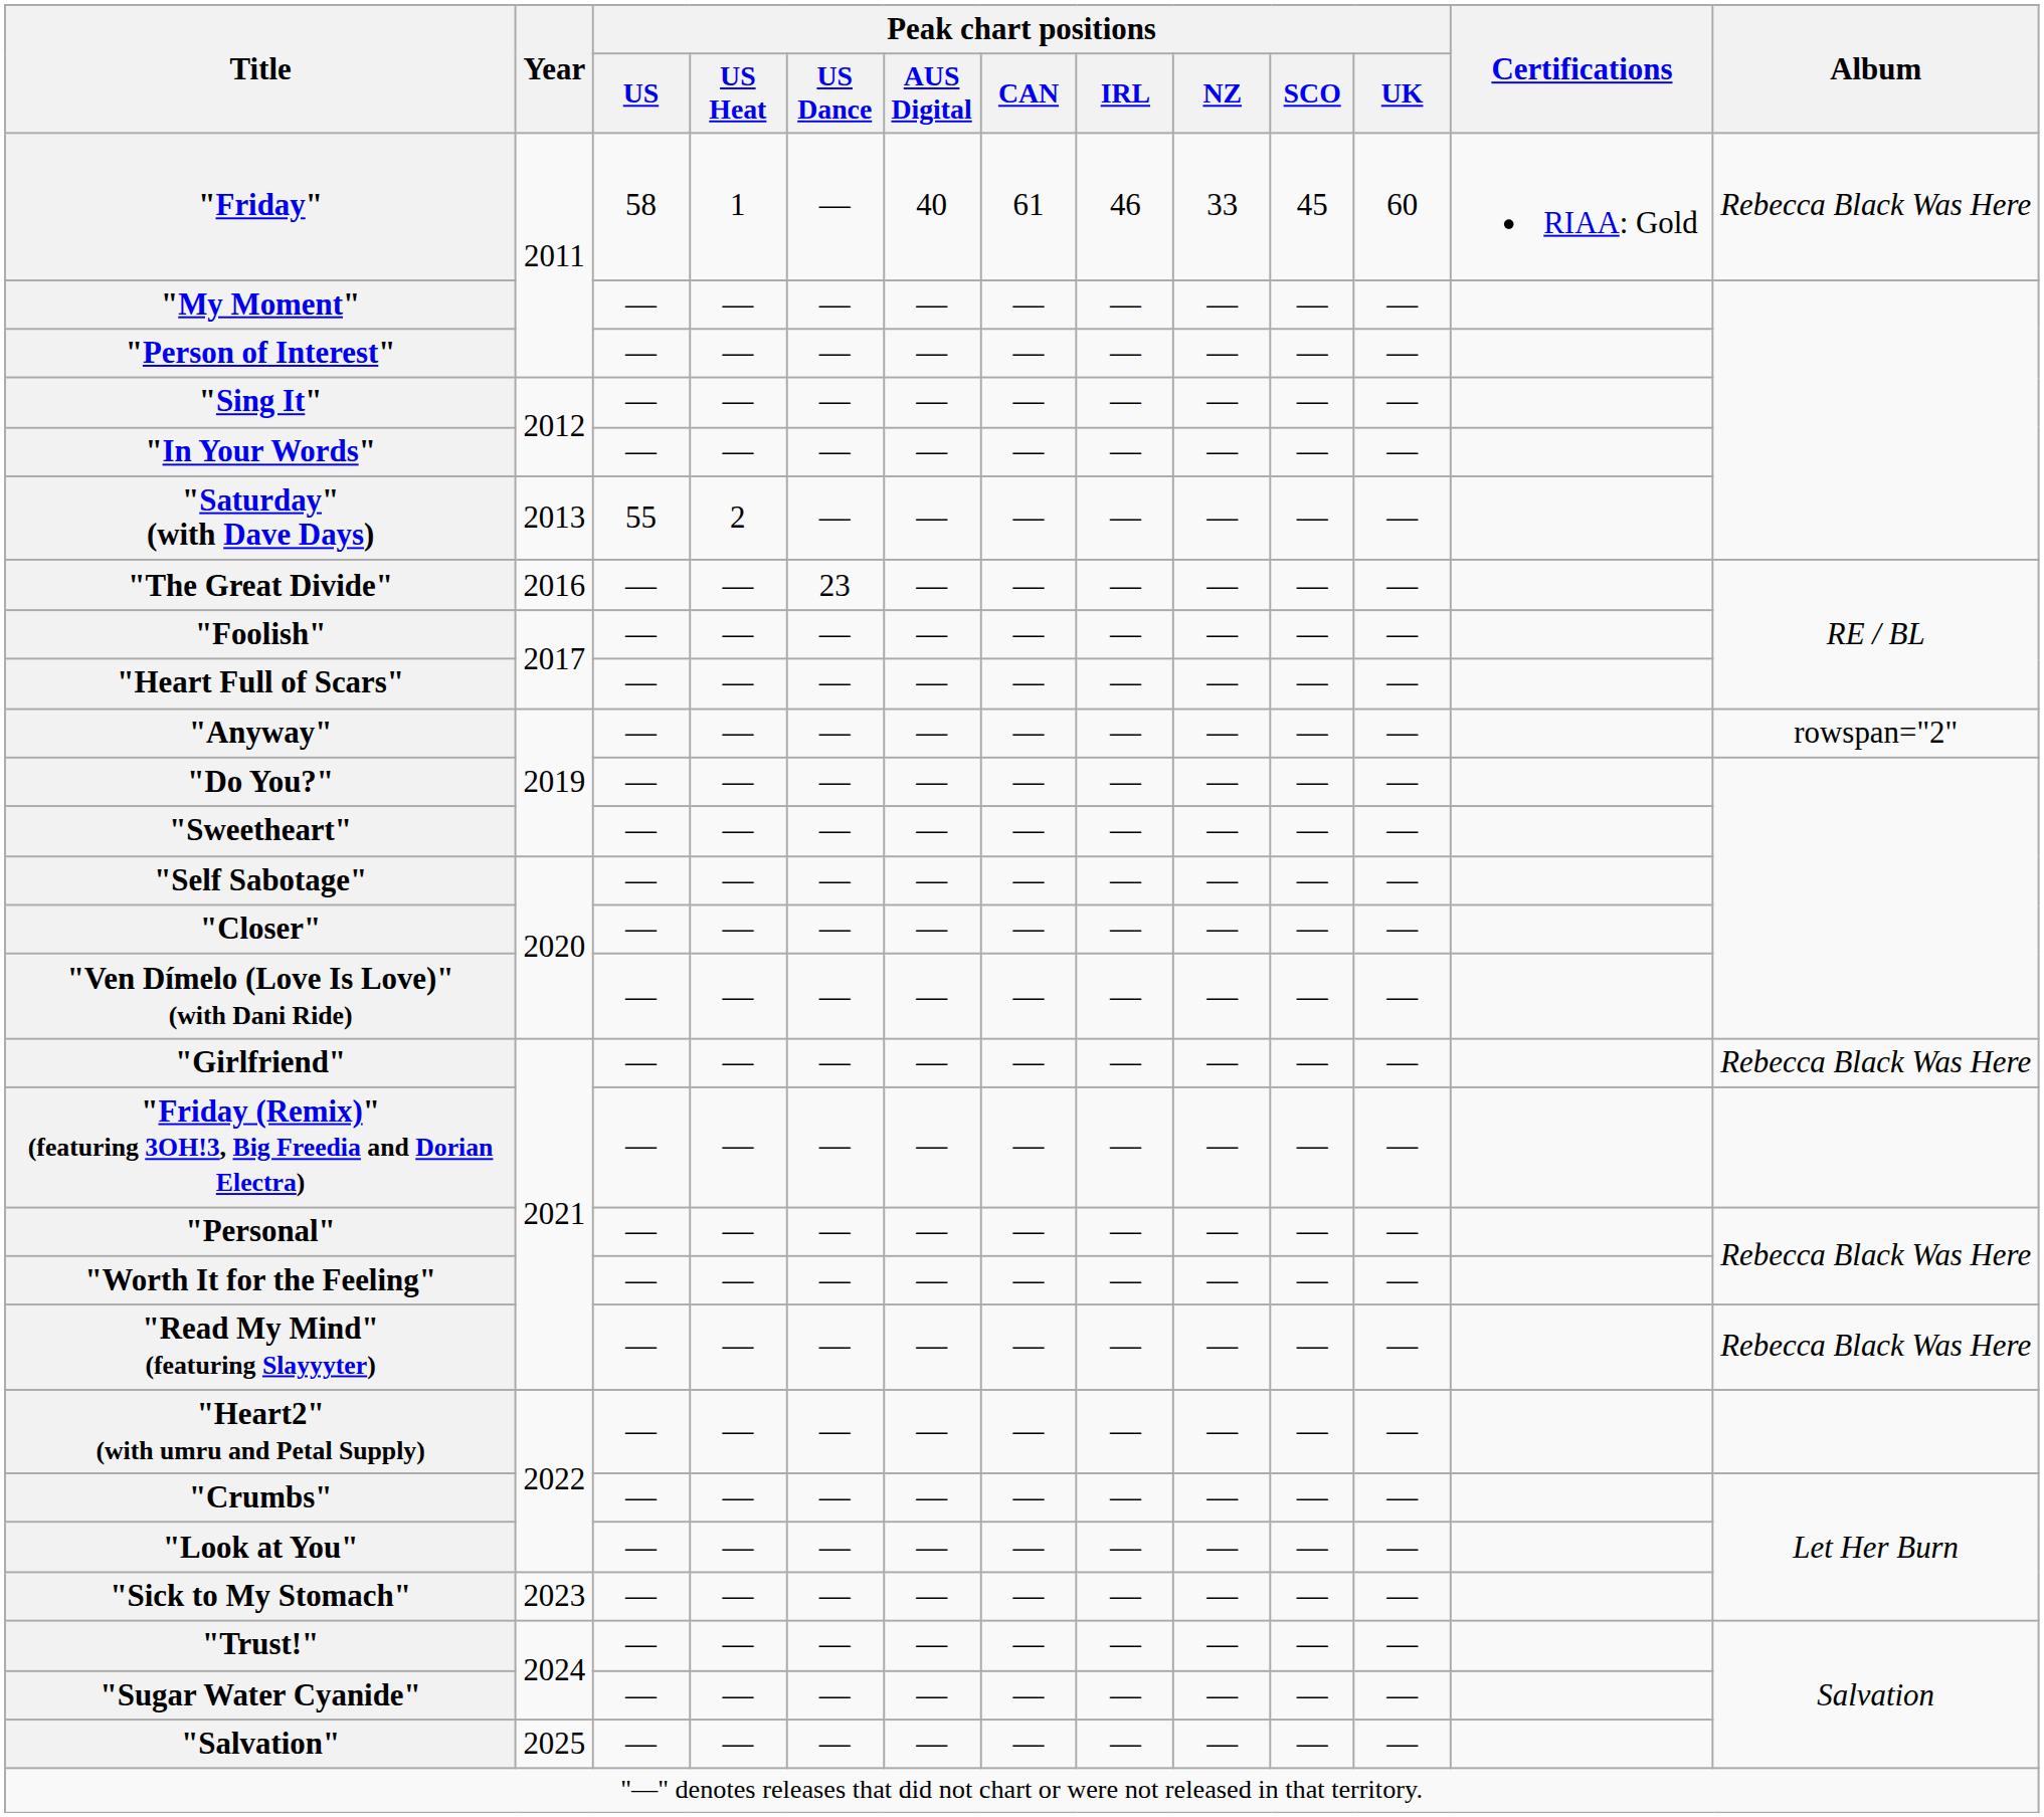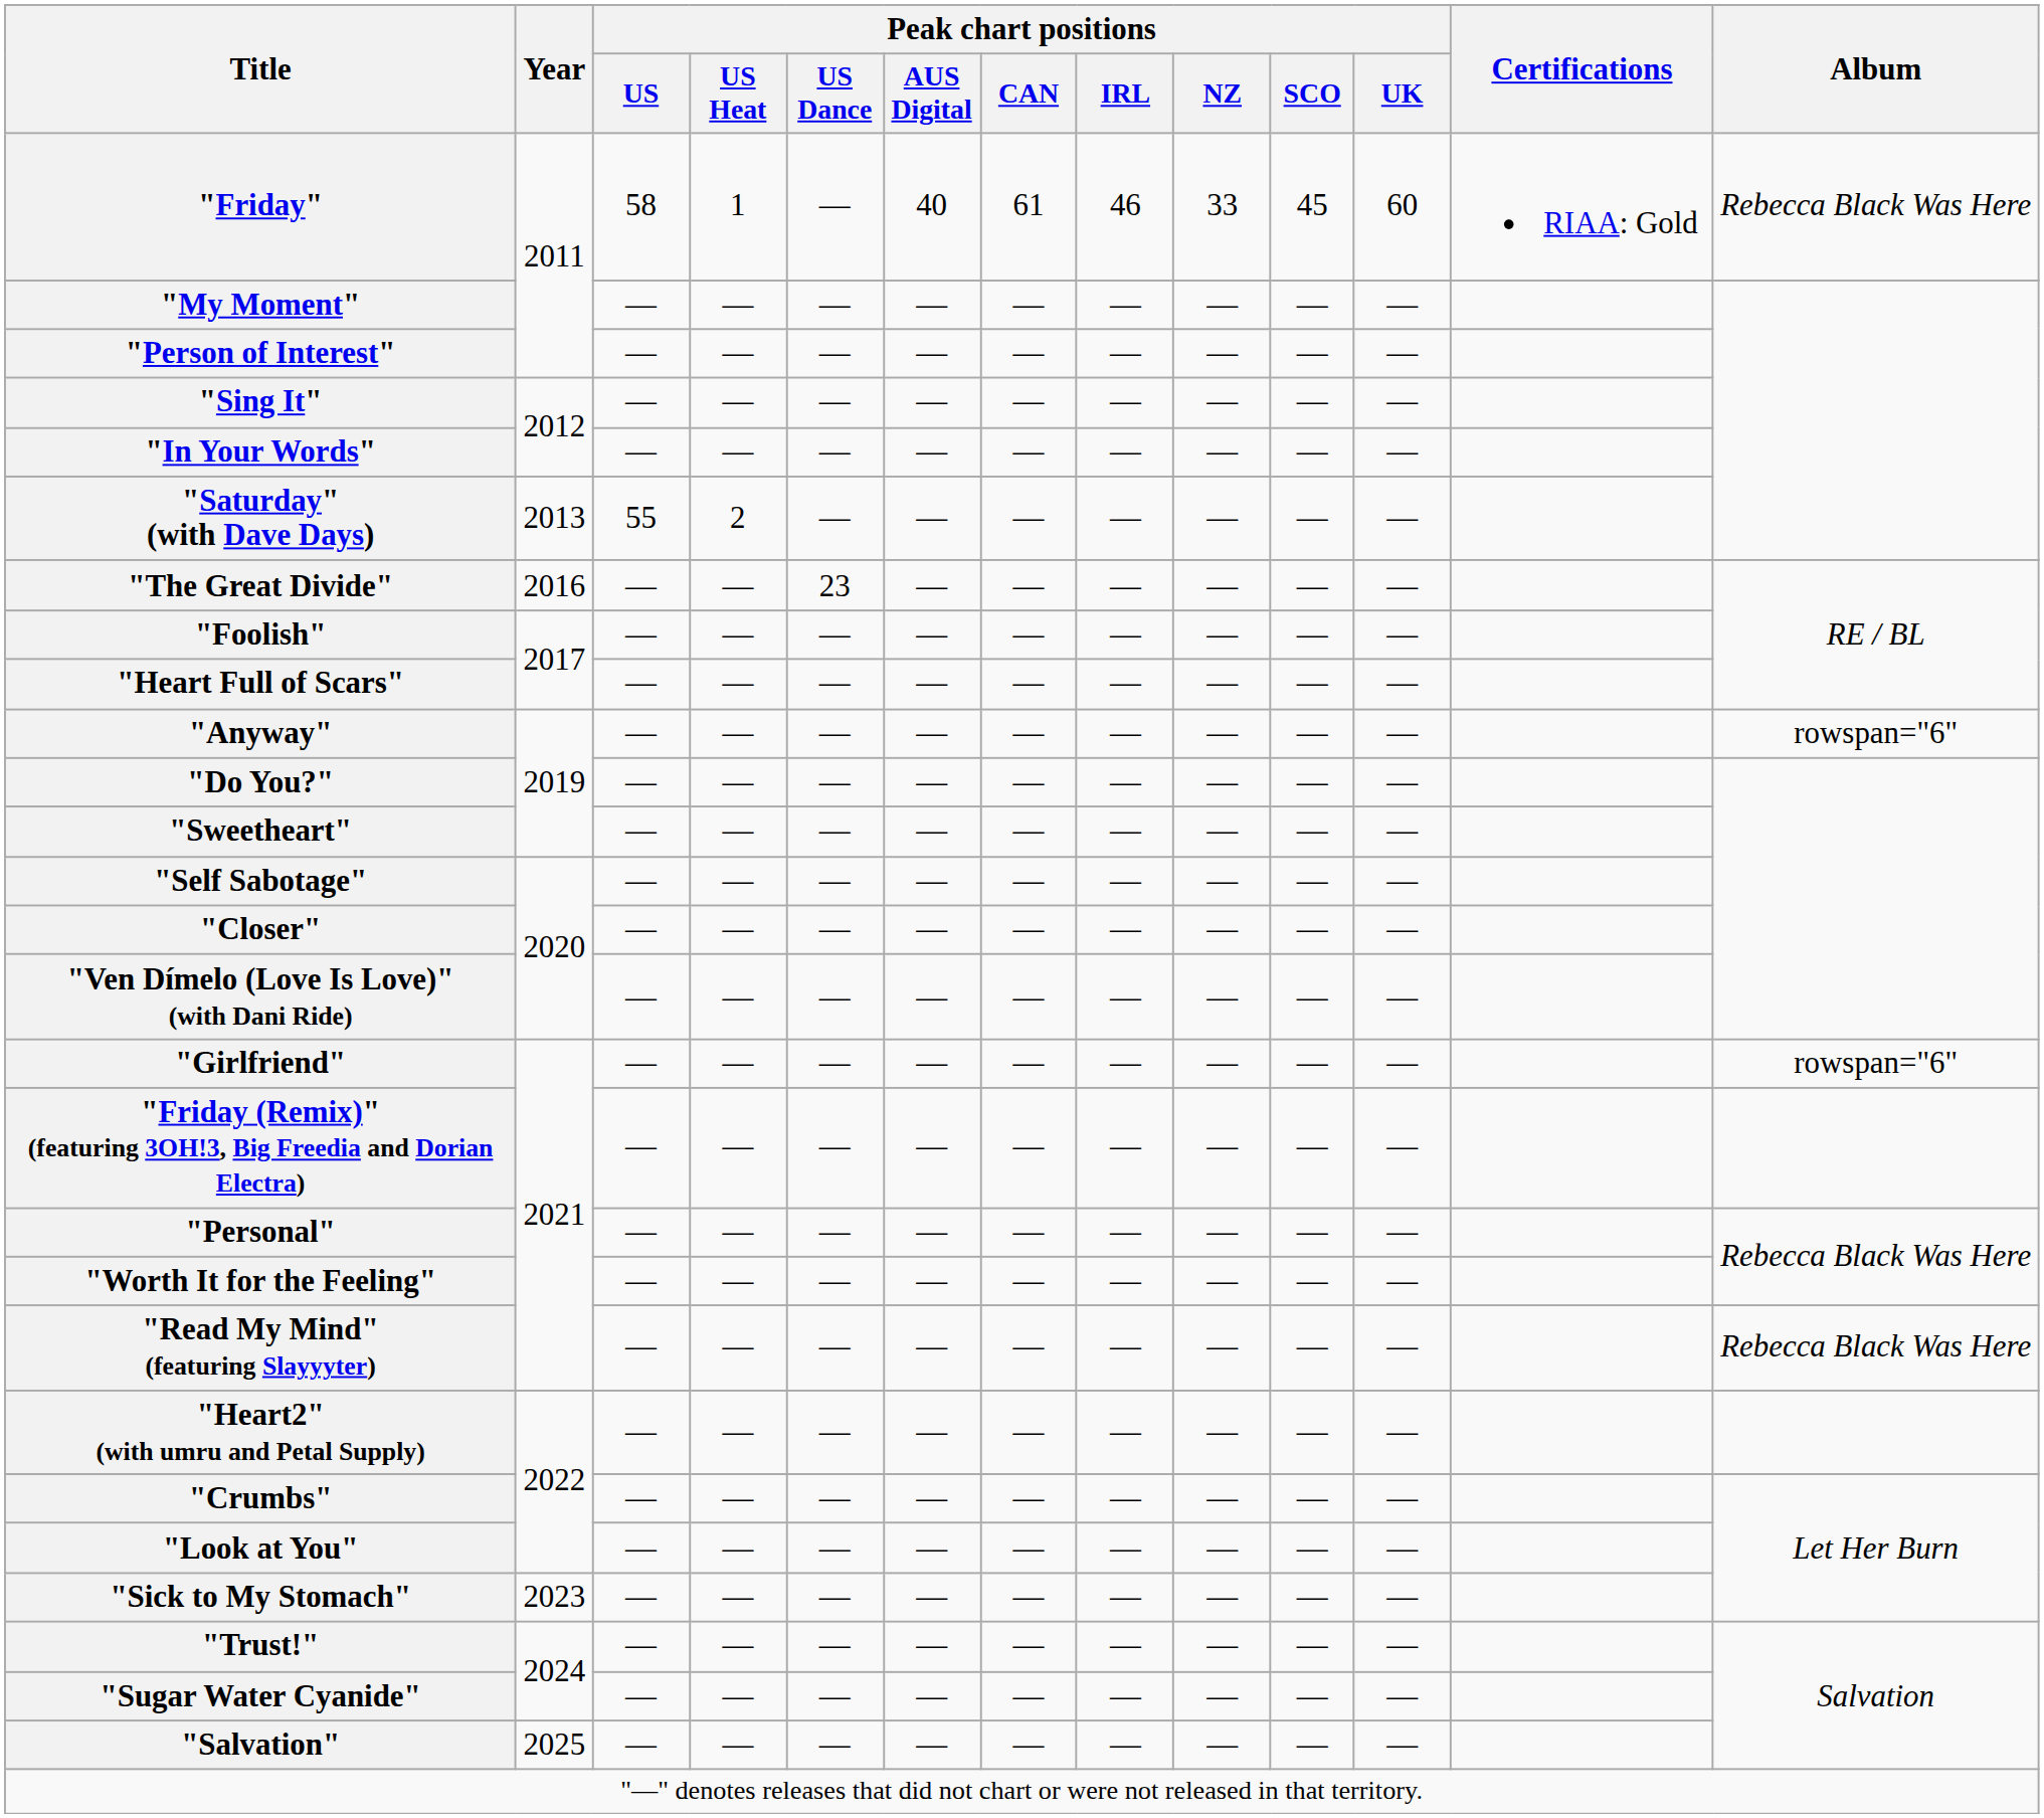"Anyway" | Album: rowspan="2" -> rowspan="6"
"Girlfriend" | Album: Rebecca Black Was Here -> rowspan="6"
